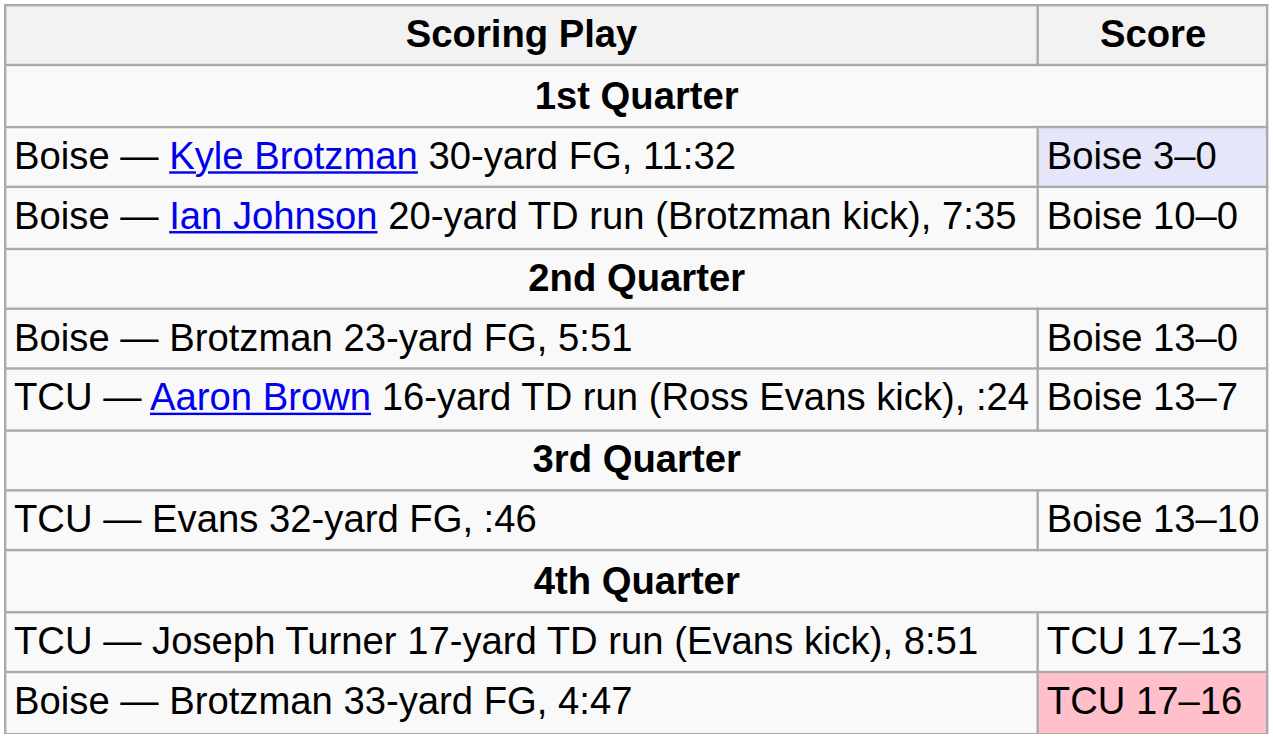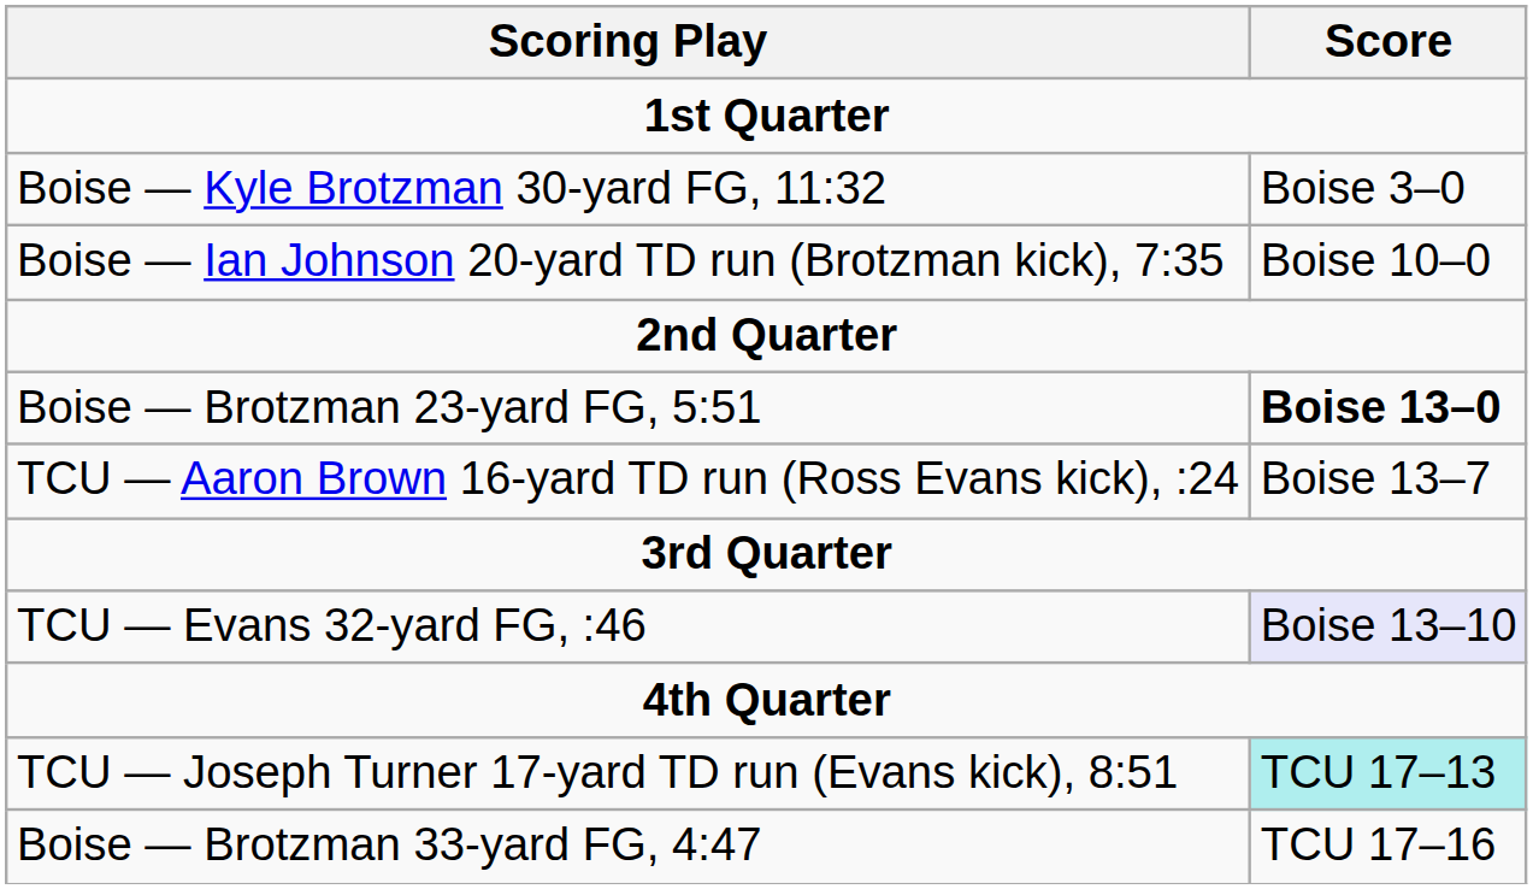Boise — Kyle Brotzman 30-yard FG, 11:32 | Score: lavender background -> no background
Boise — Brotzman 23-yard FG, 5:51 | Score: normal -> bold
TCU — Evans 32-yard FG, :46 | Score: no background -> lavender background
TCU — Joseph Turner 17-yard TD run (Evans kick), 8:51 | Score: no background -> paleturquoise background
Boise — Brotzman 33-yard FG, 4:47 | Score: pink background -> no background
